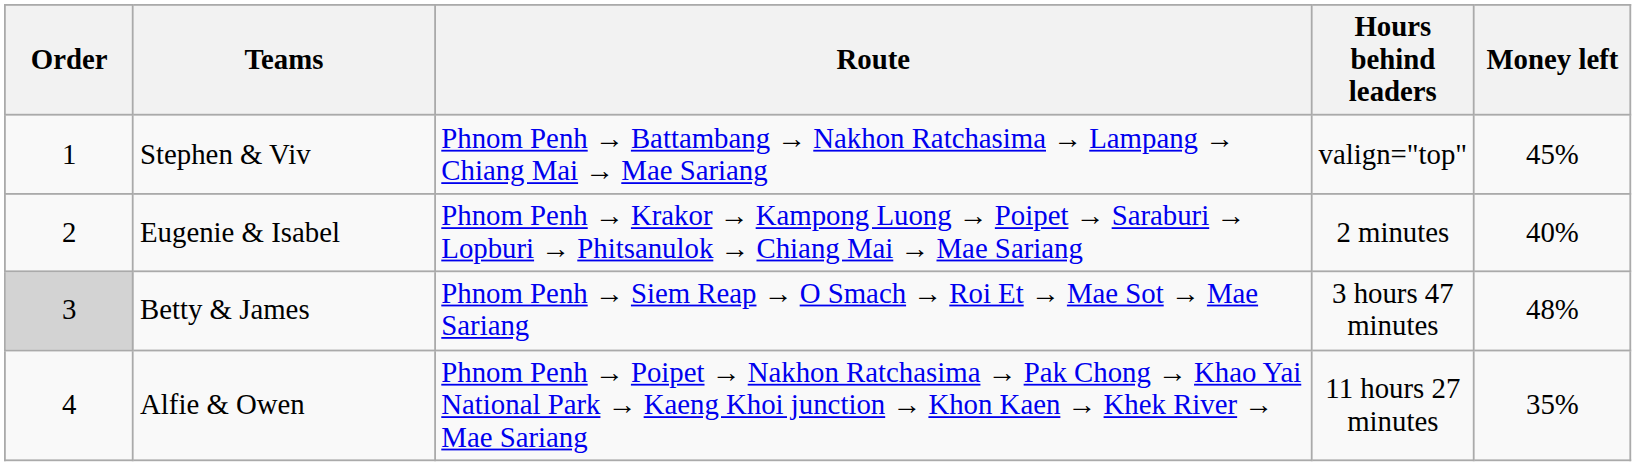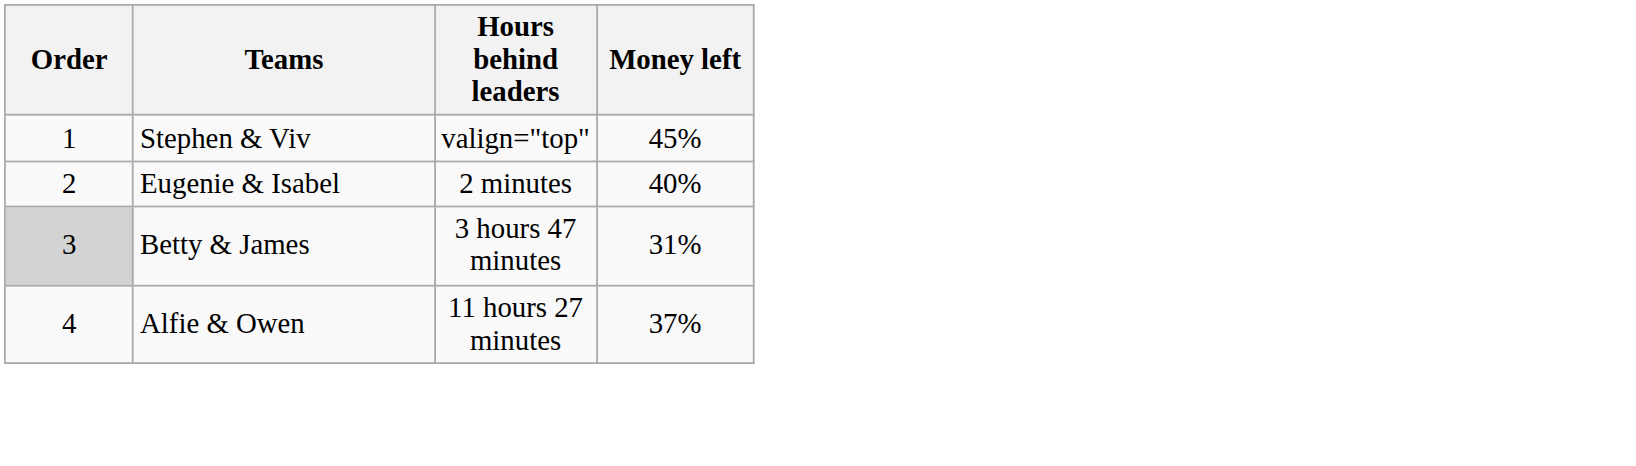- column: Route | Phnom Penh → Battambang → Nakhon Ratchasima → Lampang → Chiang Mai → Mae Sariang | Phnom Penh → Krakor → Kampong Luong → Poipet → Saraburi → Lopburi → Phitsanulok → Chiang Mai → Mae Sariang | Phnom Penh → Siem Reap → O Smach → Roi Et → Mae Sot → Mae Sariang | Phnom Penh → Poipet → Nakhon Ratchasima → Pak Chong → Khao Yai National Park → Kaeng Khoi junction → Khon Kaen → Khek River → Mae Sariang
Betty & James | Money left: 48% -> 31%
Alfie & Owen | Money left: 35% -> 37%
